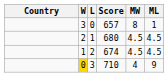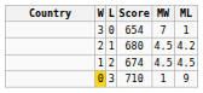row 2 | Score: 657 -> 654
row 2 | MW: 8 -> 7
row 3 | ML: 4.5 -> 4.2
row 5 | MW: 4 -> 1
